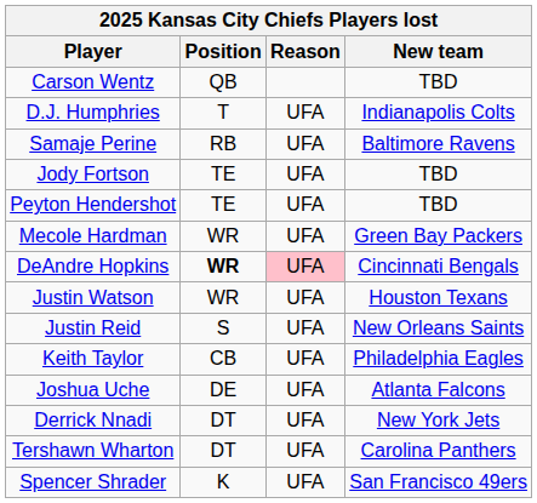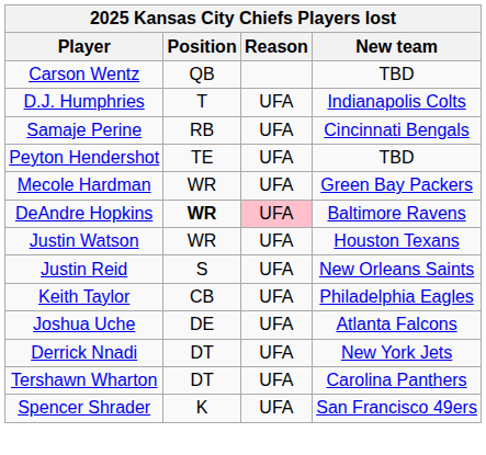Samaje Perine | New team: Baltimore Ravens -> Cincinnati Bengals
- row: Jody Fortson | TE | UFA | TBD
DeAndre Hopkins | New team: Cincinnati Bengals -> Baltimore Ravens
